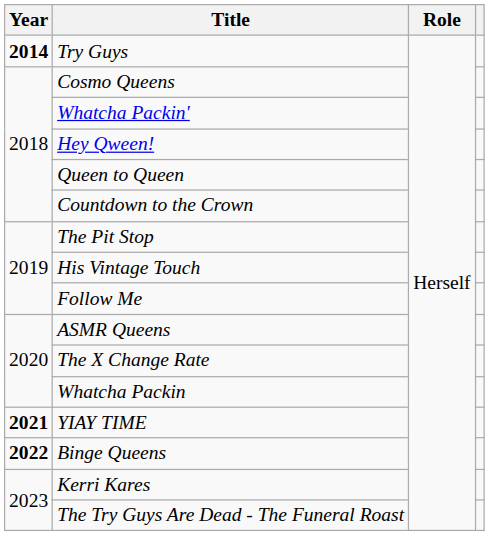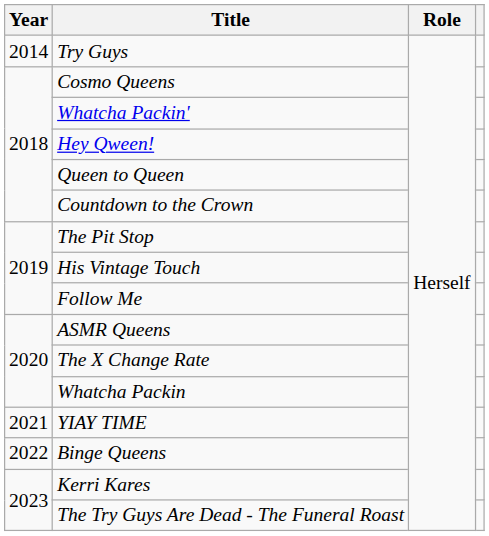Try Guys | Year: bold -> normal
YIAY TIME | Year: bold -> normal
Binge Queens | Year: bold -> normal
